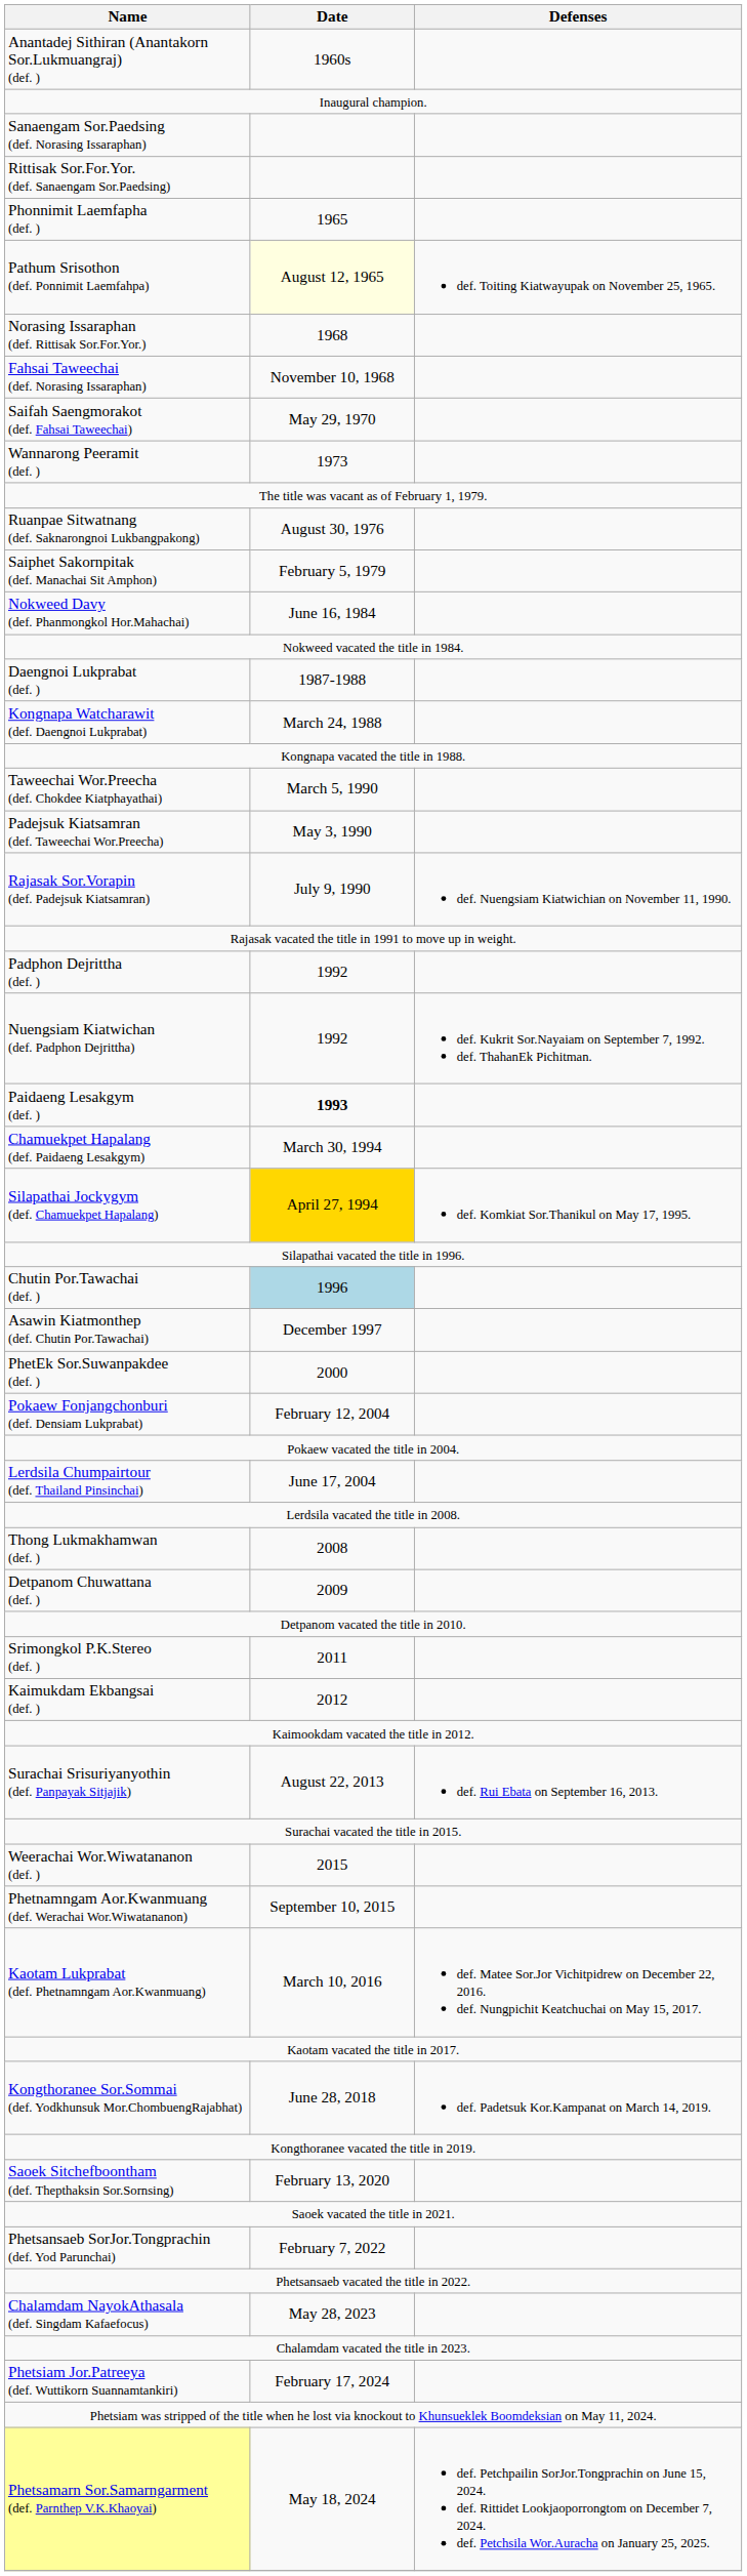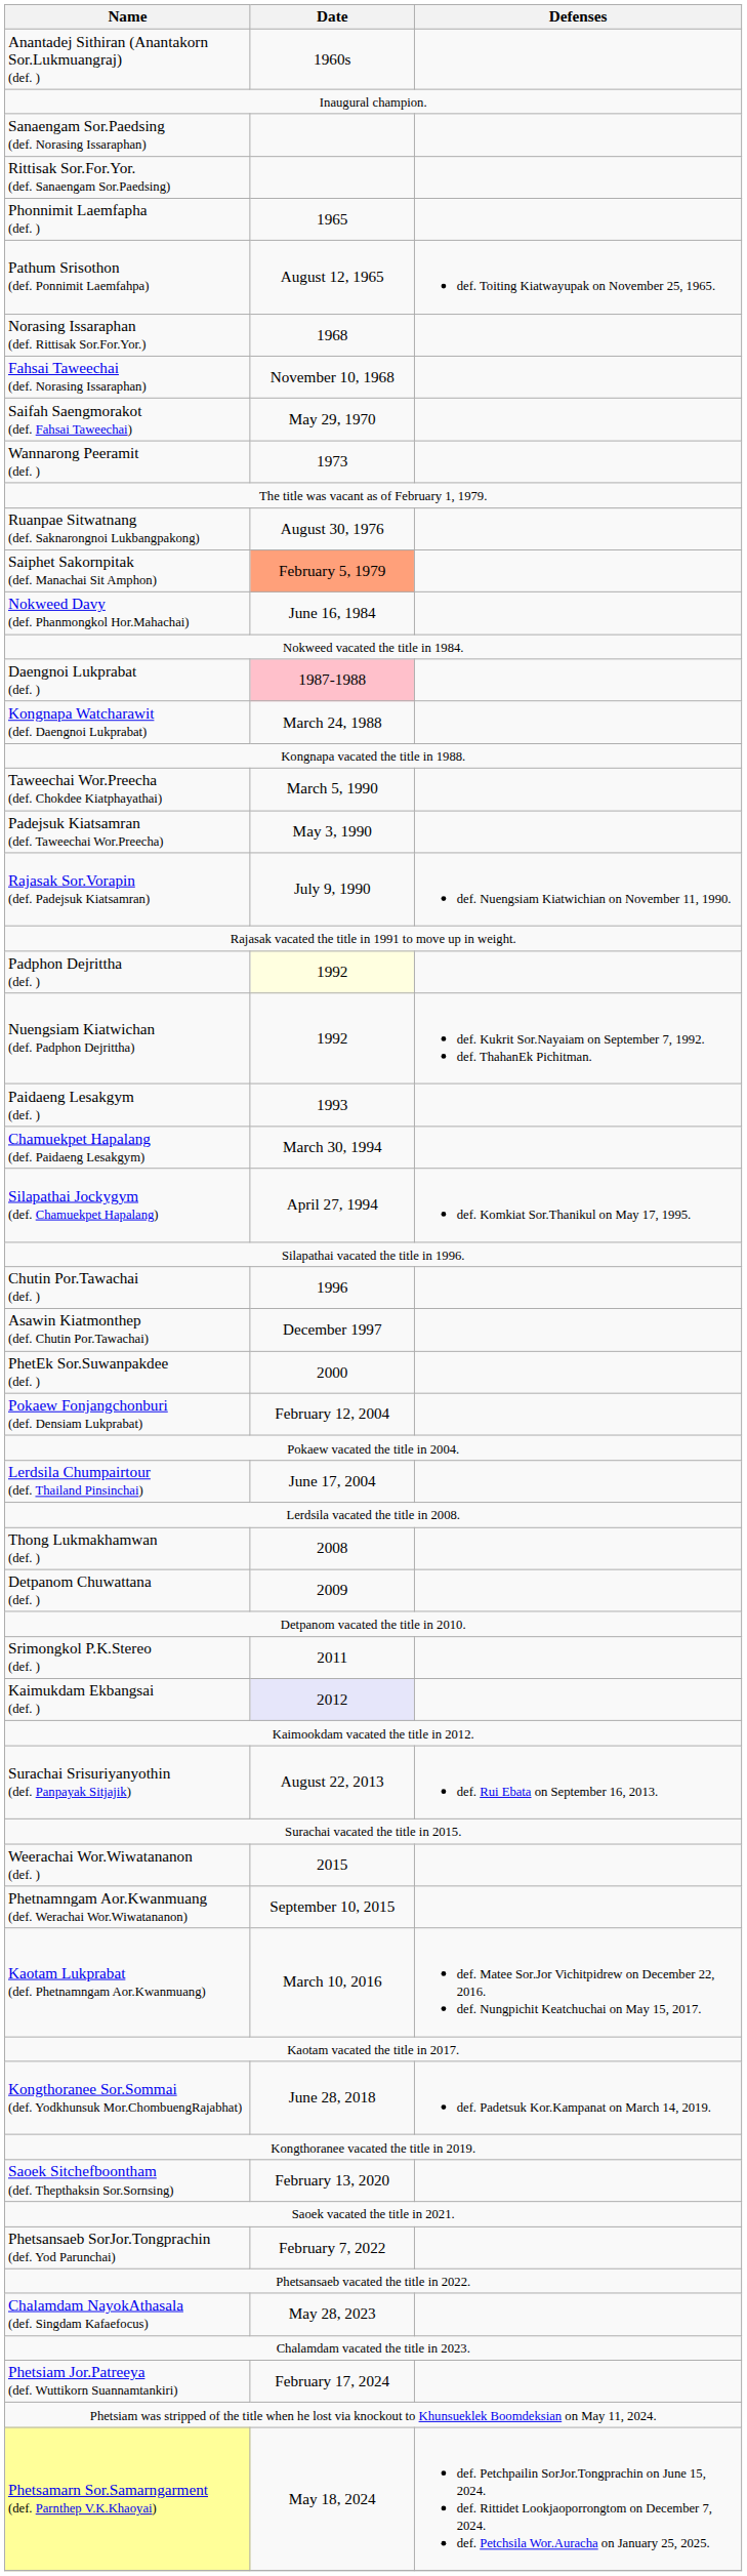Pathum Srisothon (def. Ponnimit Laemfahpa) | Date: lightyellow background -> no background
Saiphet Sakornpitak (def. Manachai Sit Amphon) | Date: no background -> lightsalmon background
Daengnoi Lukprabat (def. ) | Date: no background -> pink background
Padphon Dejrittha (def. ) | Date: no background -> lightyellow background
Paidaeng Lesakgym (def. ) | Date: bold -> normal
Silapathai Jockygym (def. Chamuekpet Hapalang) | Date: gold background -> no background
Chutin Por.Tawachai (def. ) | Date: lightblue background -> no background
Kaimukdam Ekbangsai (def. ) | Date: no background -> lavender background
